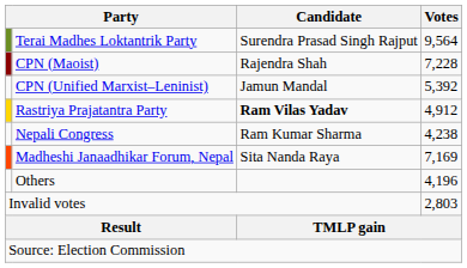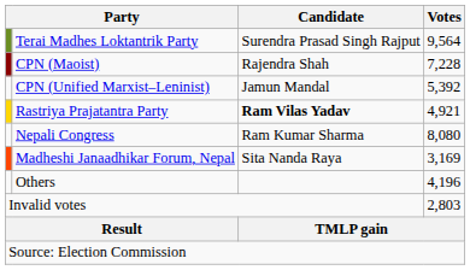Rastriya Prajatantra Party | Votes: 4,912 -> 4,921
Nepali Congress | Votes: 4,238 -> 8,080
Madheshi Janaadhikar Forum, Nepal | Votes: 7,169 -> 3,169
